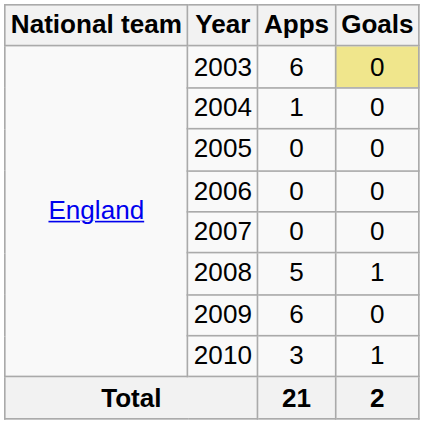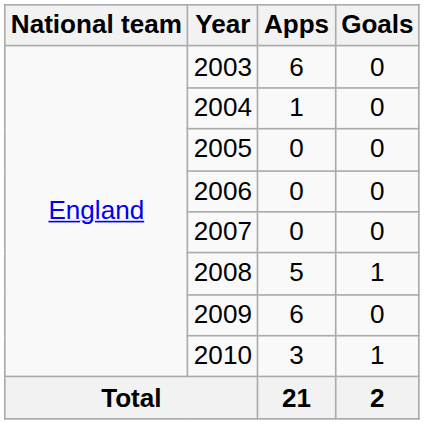2003 | Goals: khaki background -> no background
